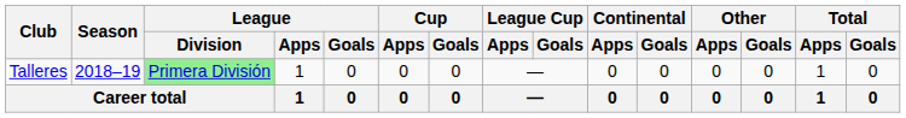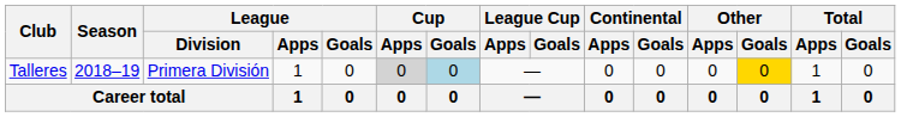Talleres | League / Division: lightgreen background -> no background
Talleres | Cup / Apps: no background -> lightgrey background
Talleres | Cup / Goals: no background -> lightblue background
Talleres | Other / Goals: no background -> gold background
